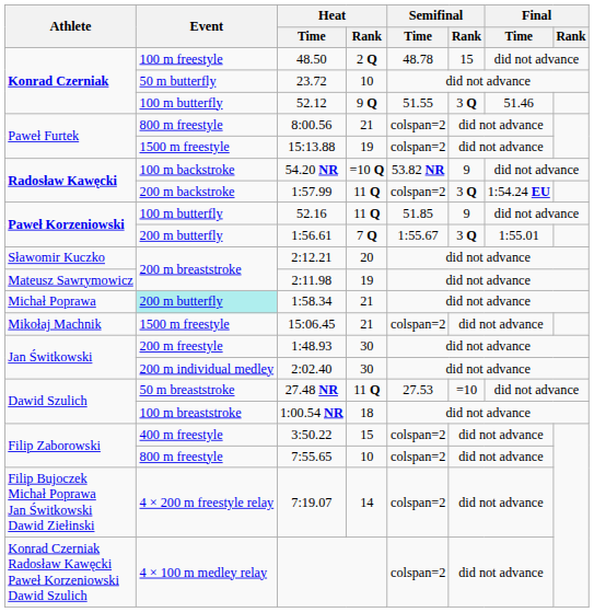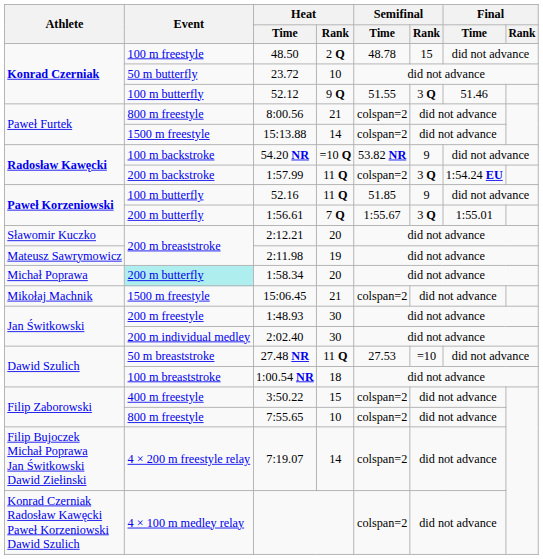15:13.88 | Heat / Rank: 19 -> 14
1:58.34 | Heat / Rank: 21 -> 20
